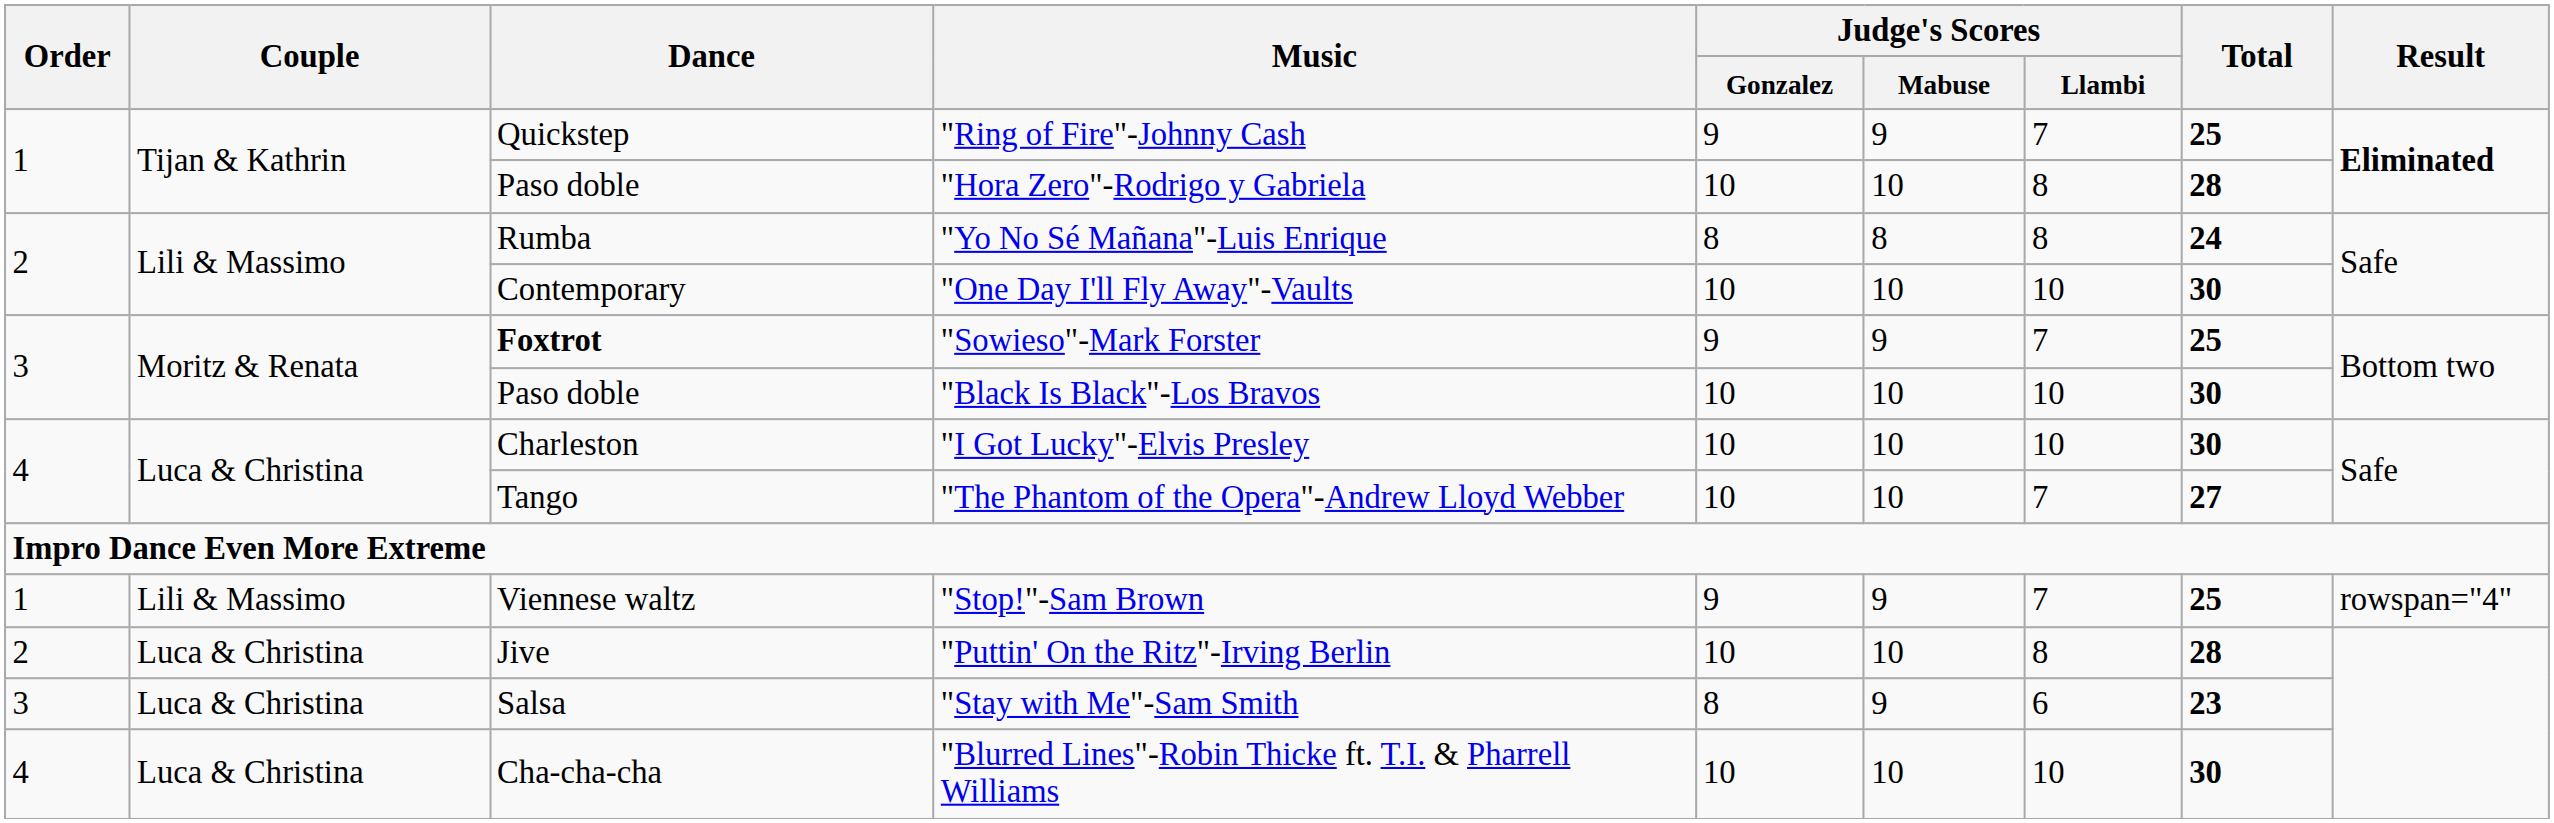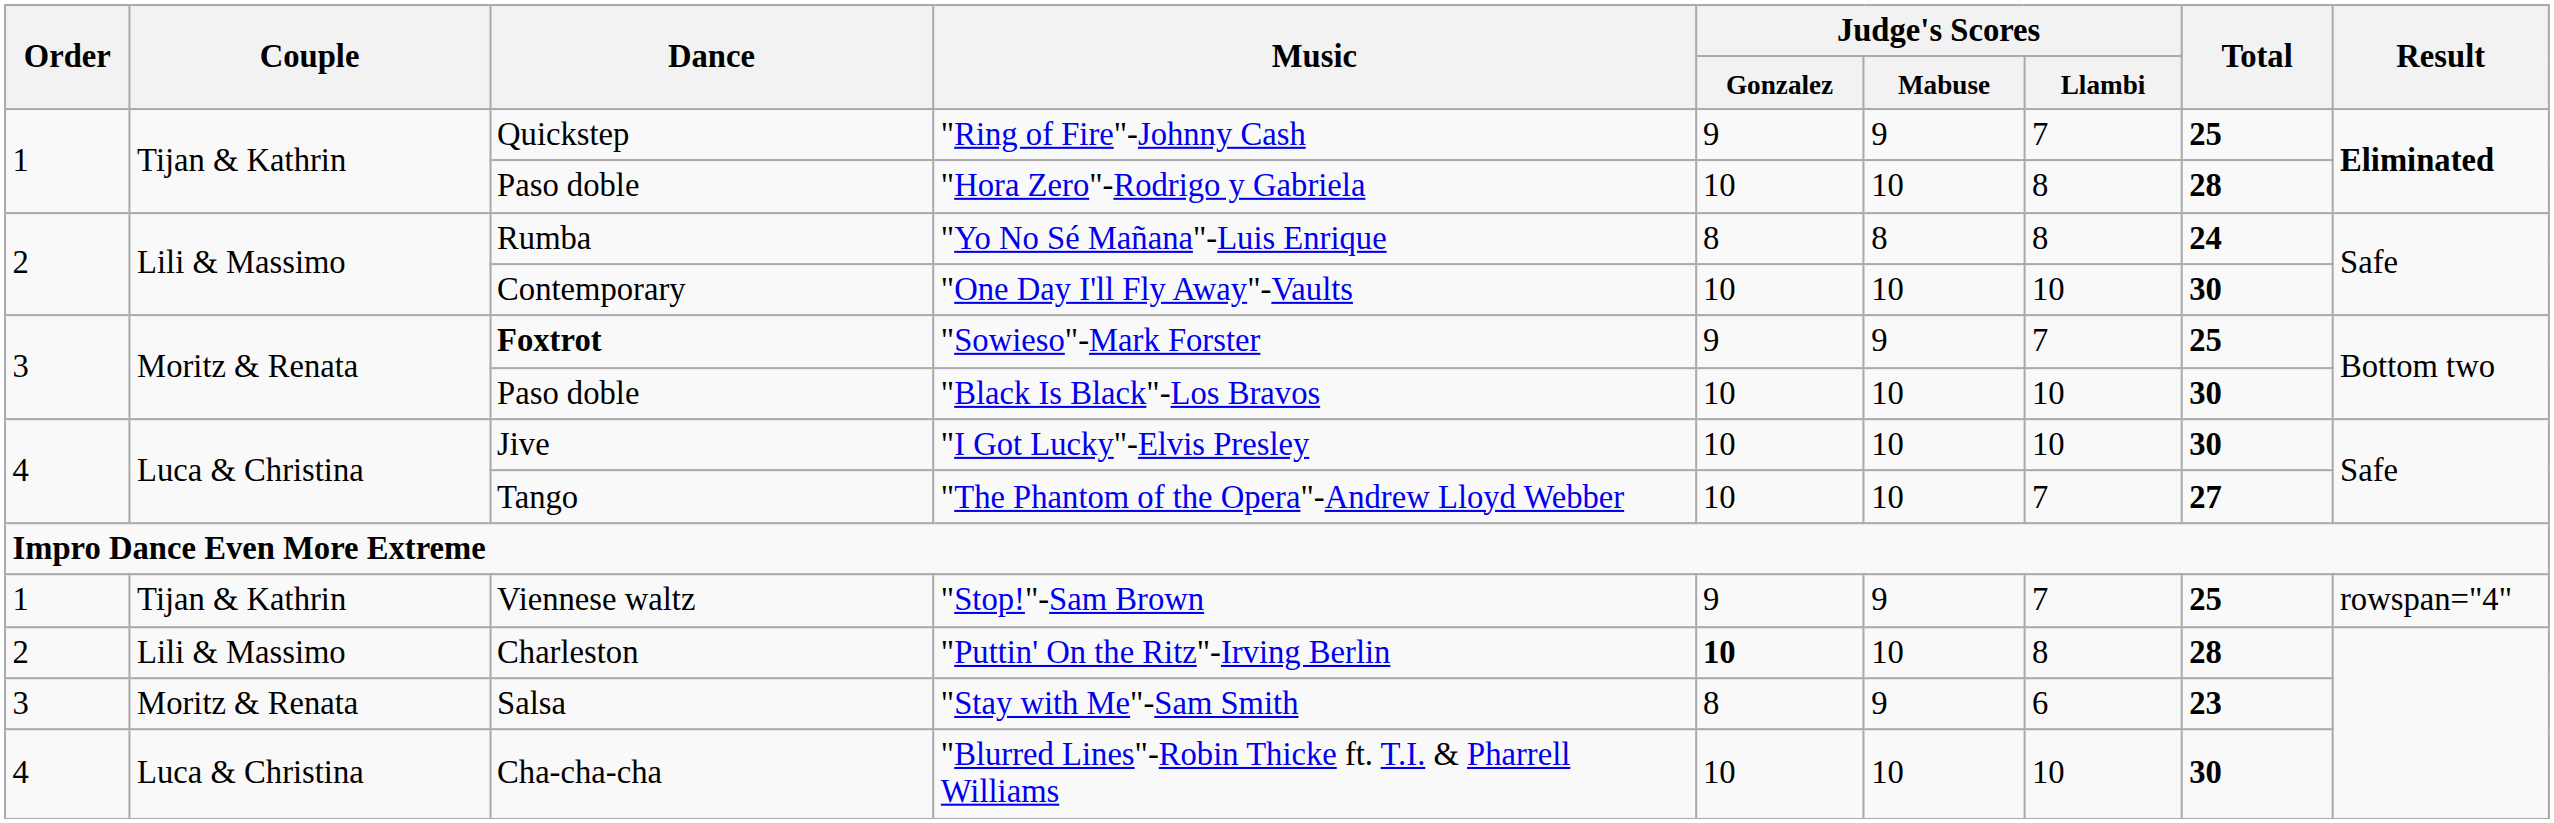"I Got Lucky"-Elvis Presley | Dance: Charleston -> Jive
"Stop!"-Sam Brown | Couple: Lili & Massimo -> Tijan & Kathrin
"Puttin' On the Ritz"-Irving Berlin | Couple: Luca & Christina -> Lili & Massimo
"Puttin' On the Ritz"-Irving Berlin | Dance: Jive -> Charleston
"Puttin' On the Ritz"-Irving Berlin | Judge's Scores / Gonzalez: normal -> bold
"Stay with Me"-Sam Smith | Couple: Luca & Christina -> Moritz & Renata
